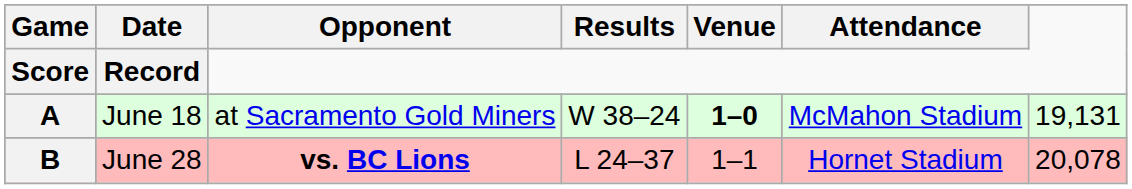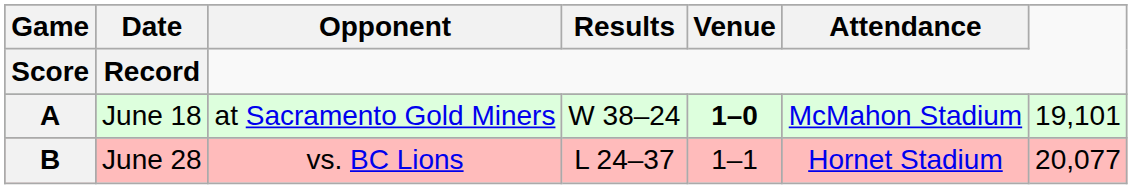A | column 7: 19,131 -> 19,101
B | Opponent: bold -> normal
B | column 7: 20,078 -> 20,077
